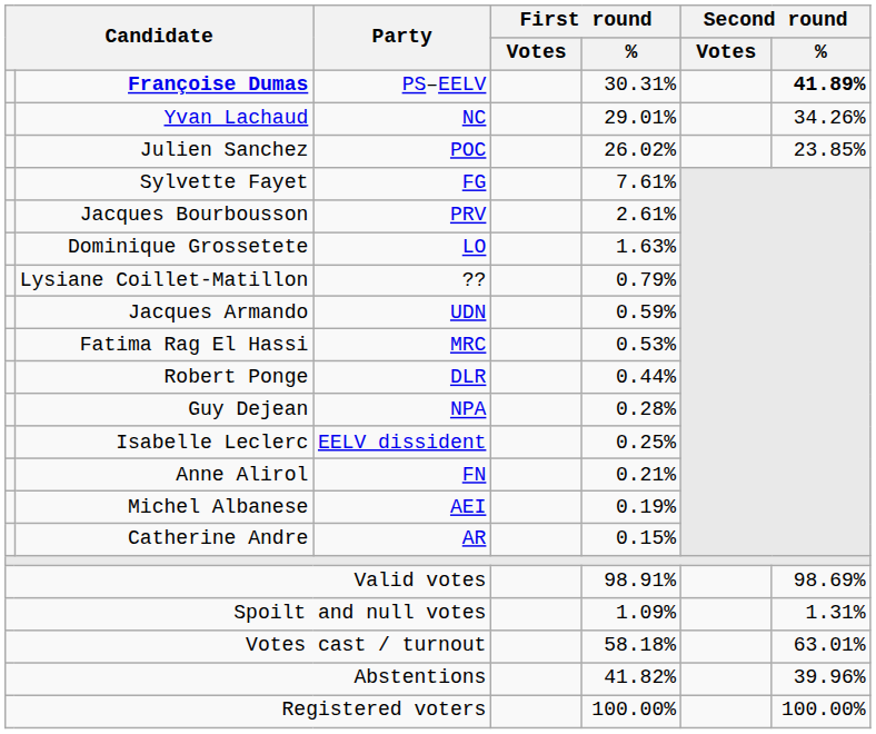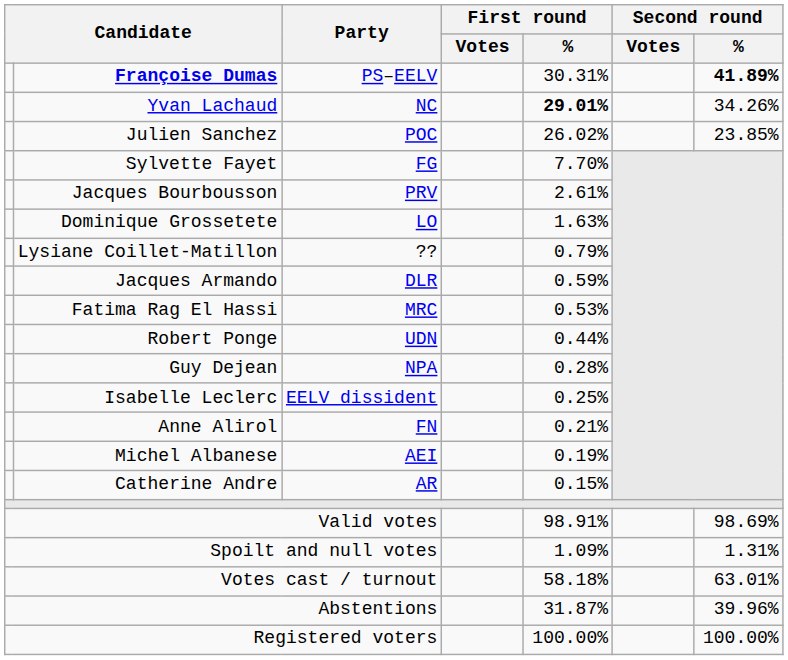Yvan Lachaud | First round / %: normal -> bold
Sylvette Fayet | First round / %: 7.61% -> 7.70%
Jacques Armando | Party: UDN -> DLR
Robert Ponge | Party: DLR -> UDN
Abstentions | First round / %: 41.82% -> 31.87%
